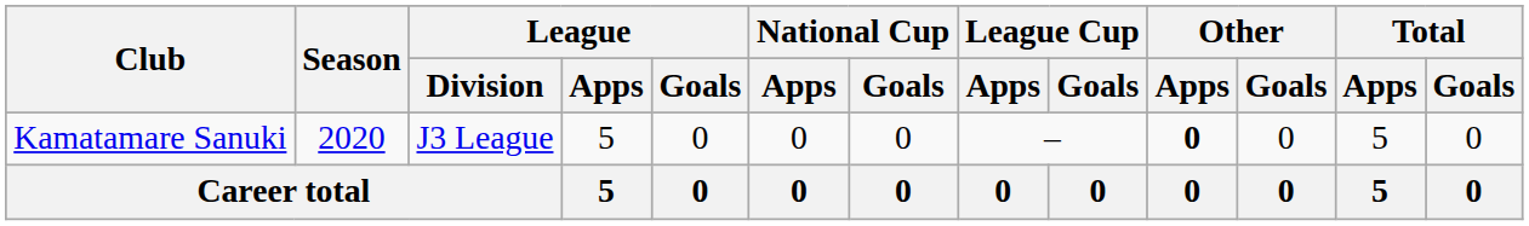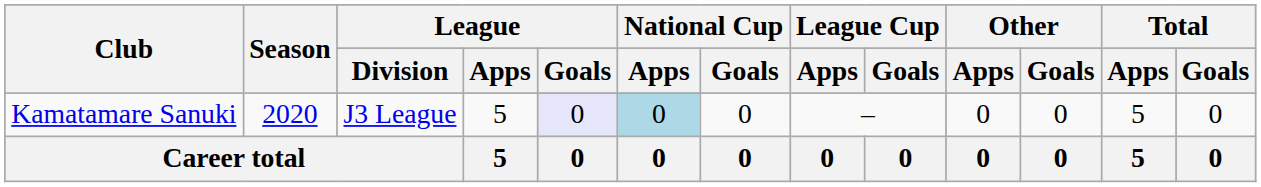Kamatamare Sanuki | League / Goals: no background -> lavender background
Kamatamare Sanuki | National Cup / Apps: no background -> lightblue background
Kamatamare Sanuki | Other / Apps: bold -> normal
